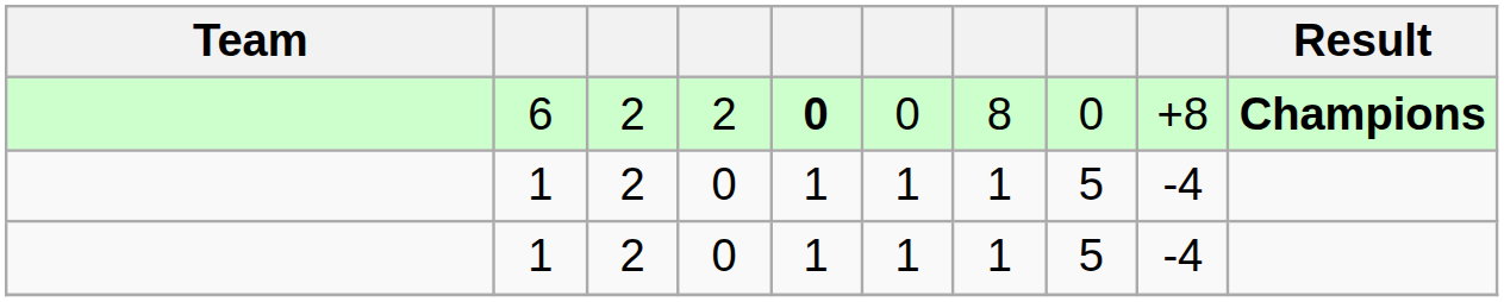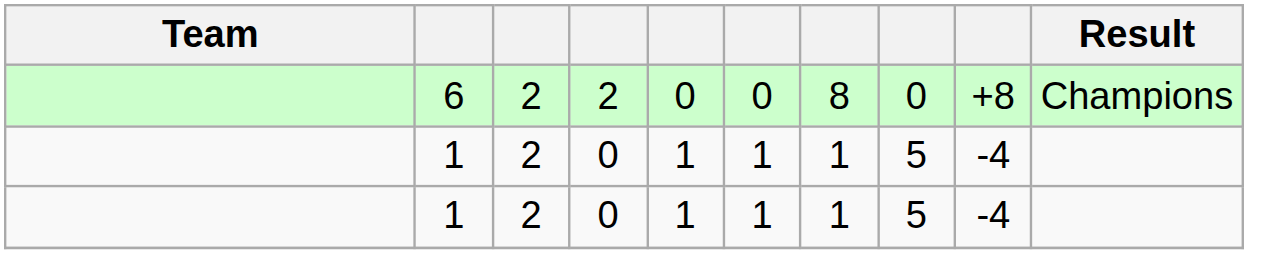6 | column 5: bold -> normal
6 | Result: bold -> normal
